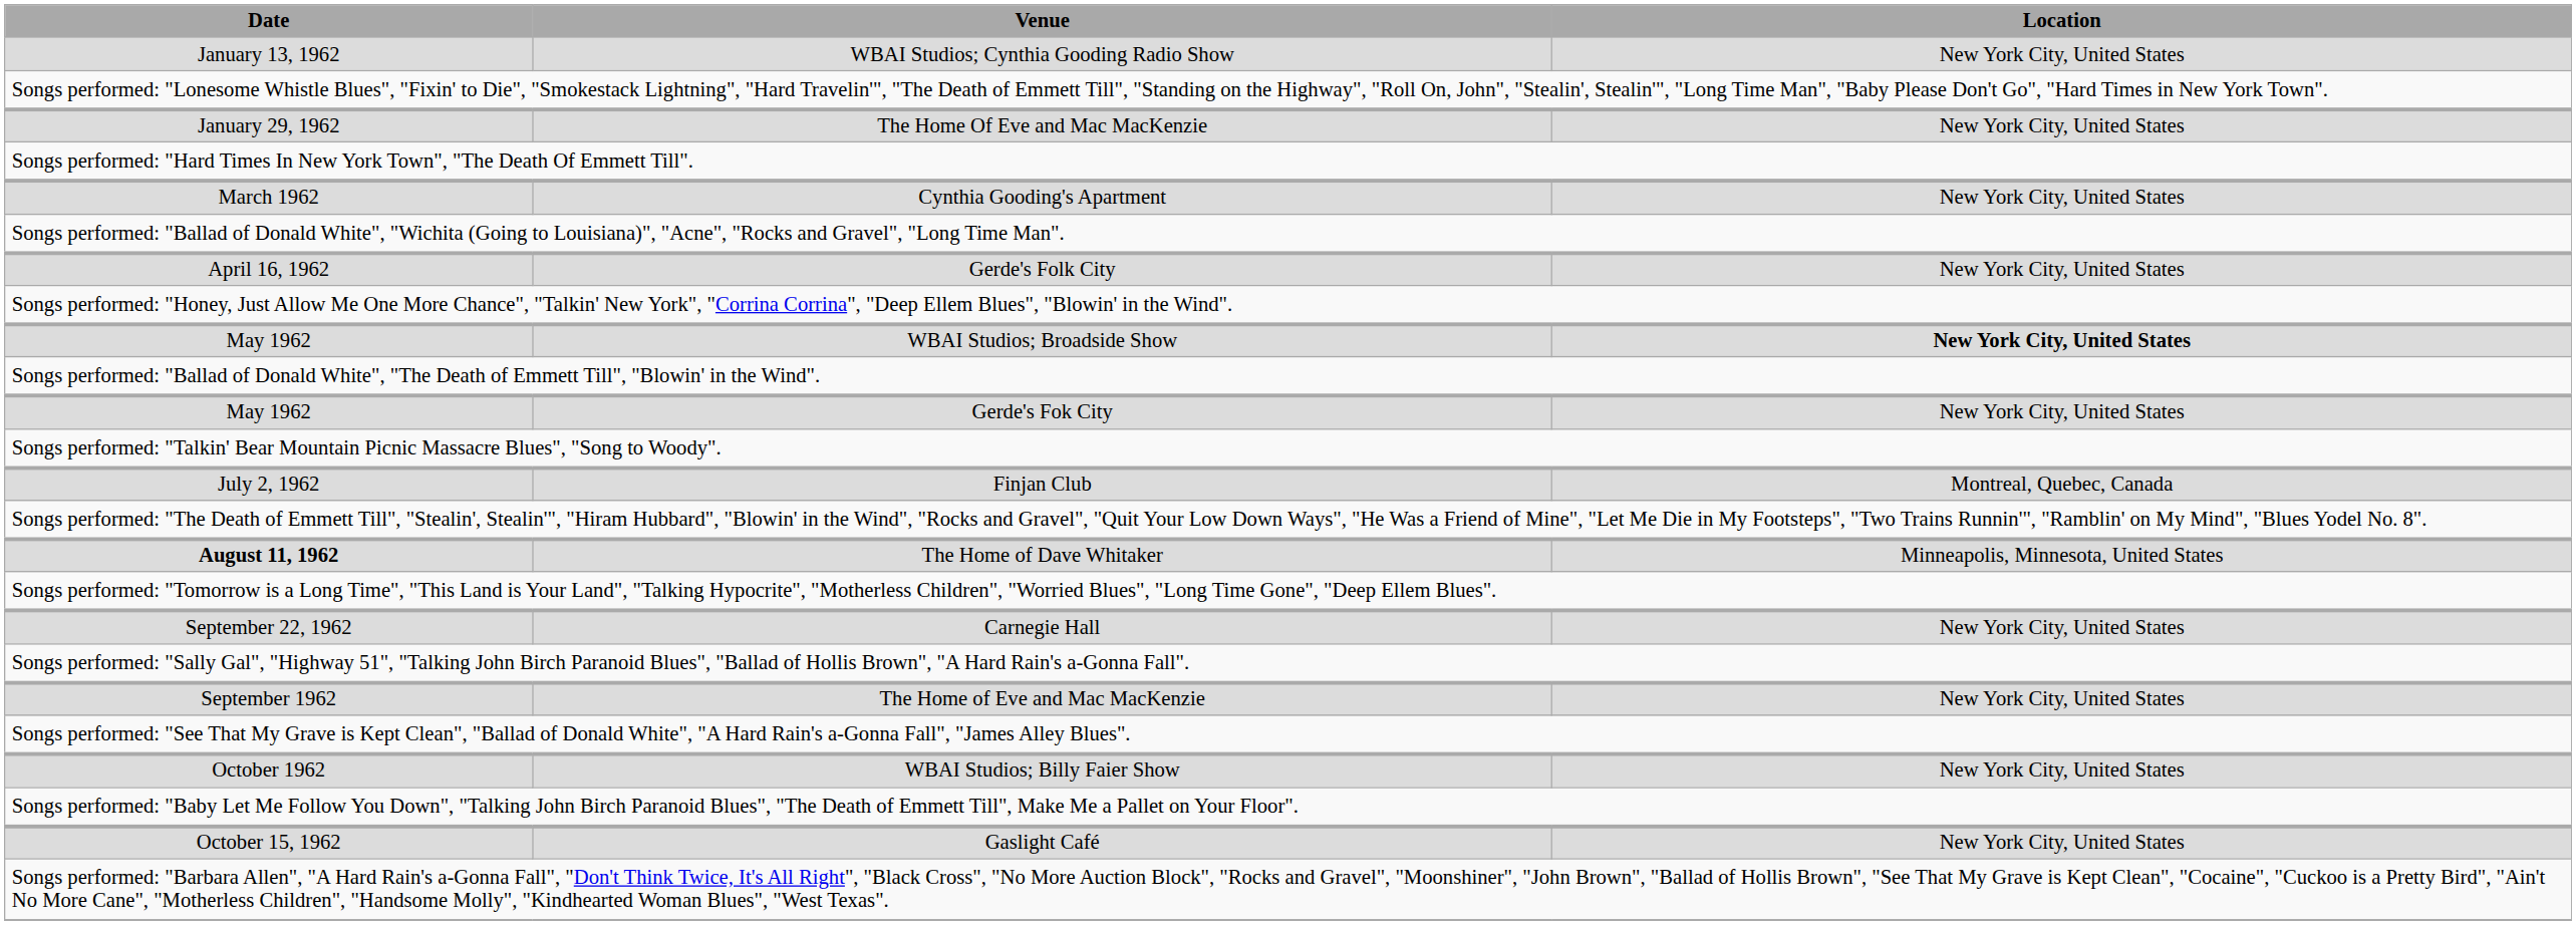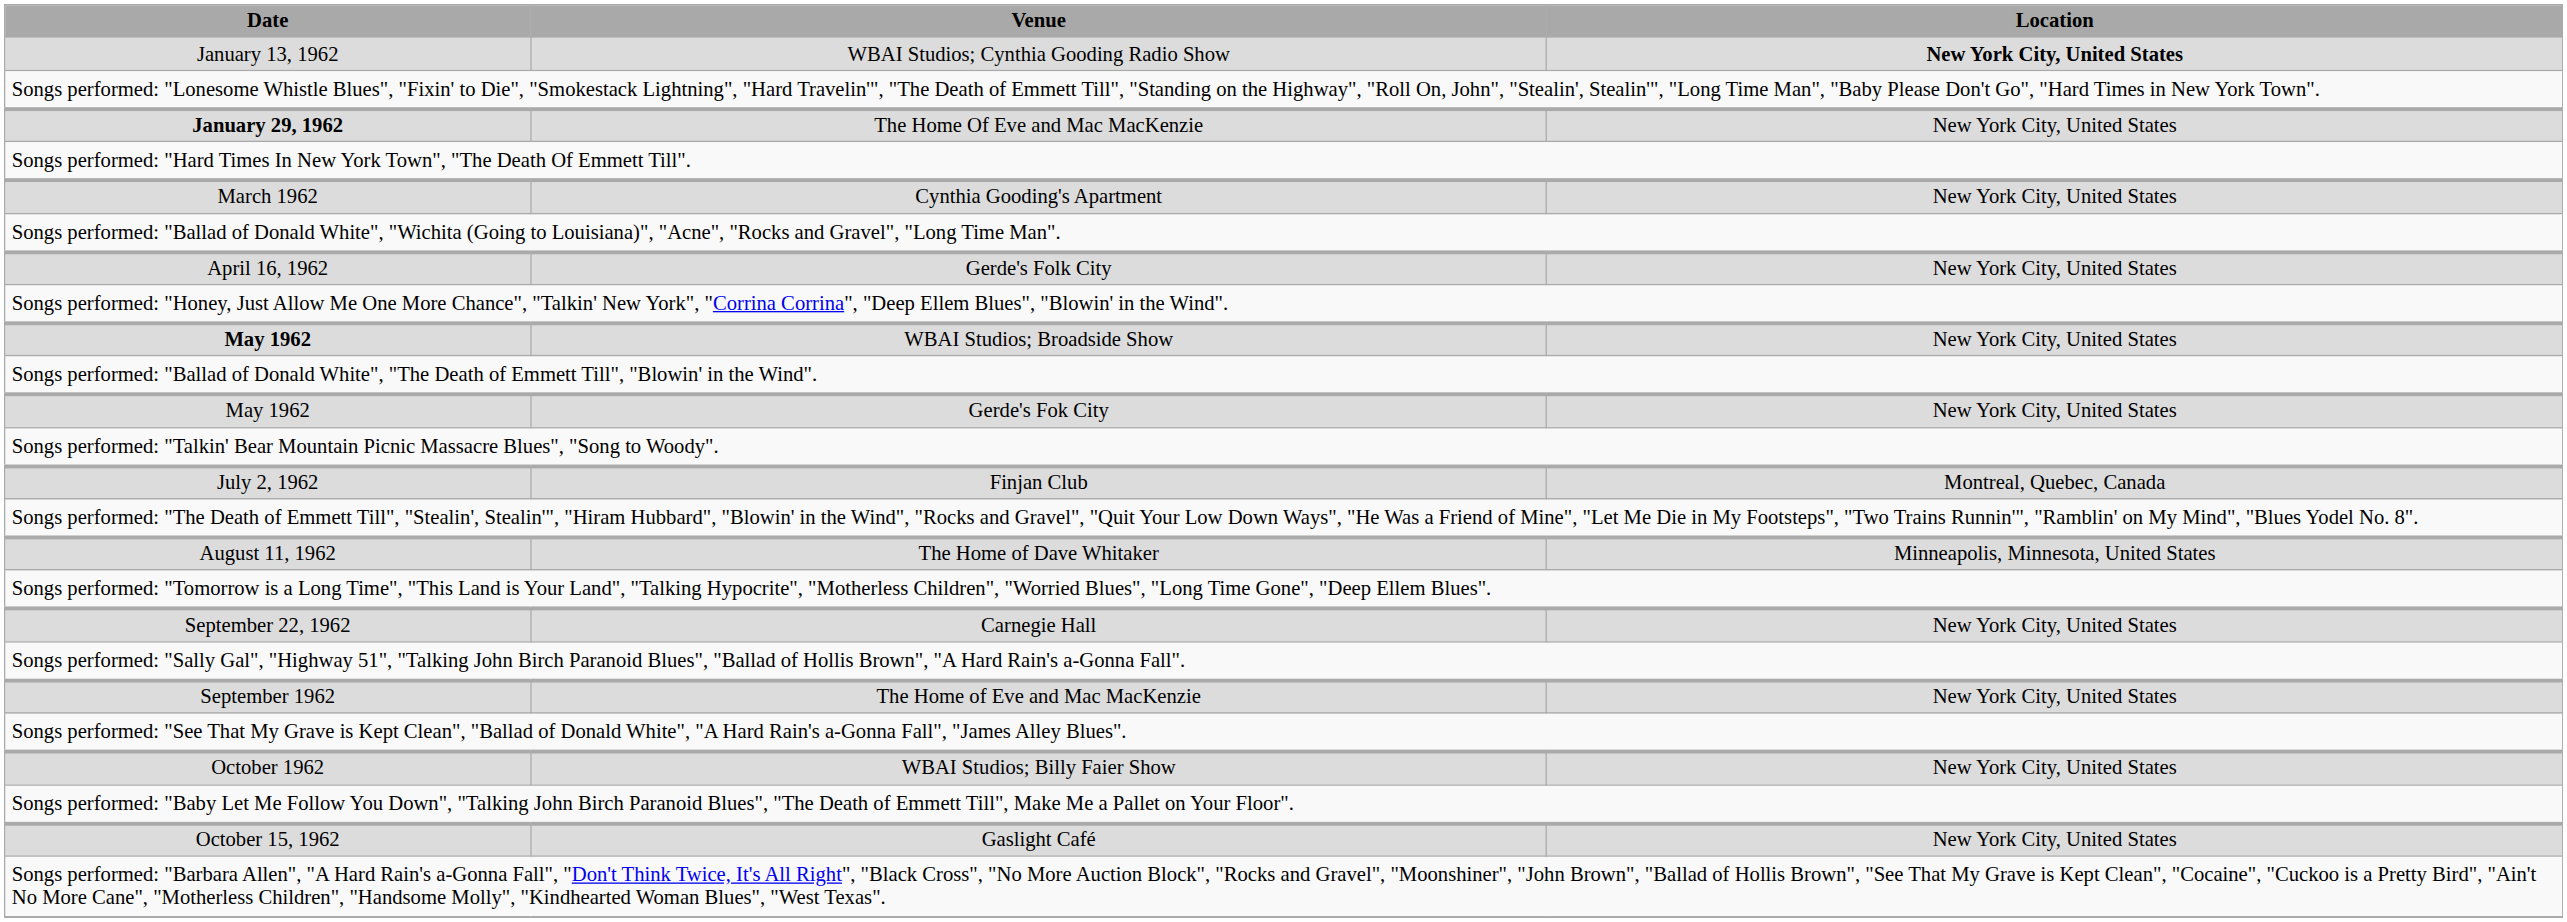WBAI Studios; Cynthia Gooding Radio Show | Location: normal -> bold
The Home Of Eve and Mac MacKenzie | Date: normal -> bold
WBAI Studios; Broadside Show | Date: normal -> bold
WBAI Studios; Broadside Show | Location: bold -> normal
The Home of Dave Whitaker | Date: bold -> normal
